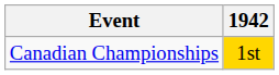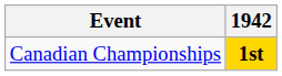Canadian Championships | 1942: normal -> bold
